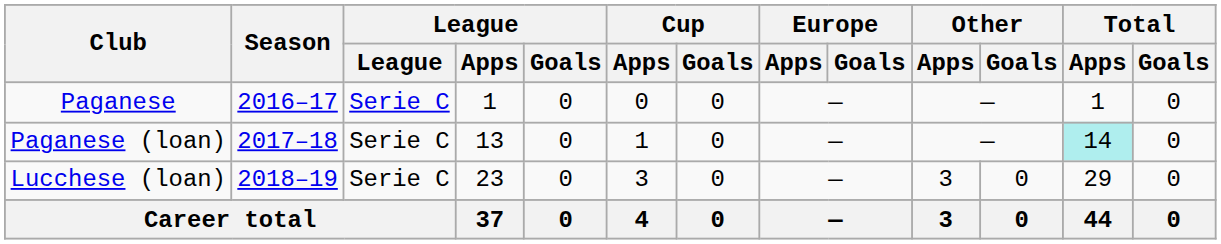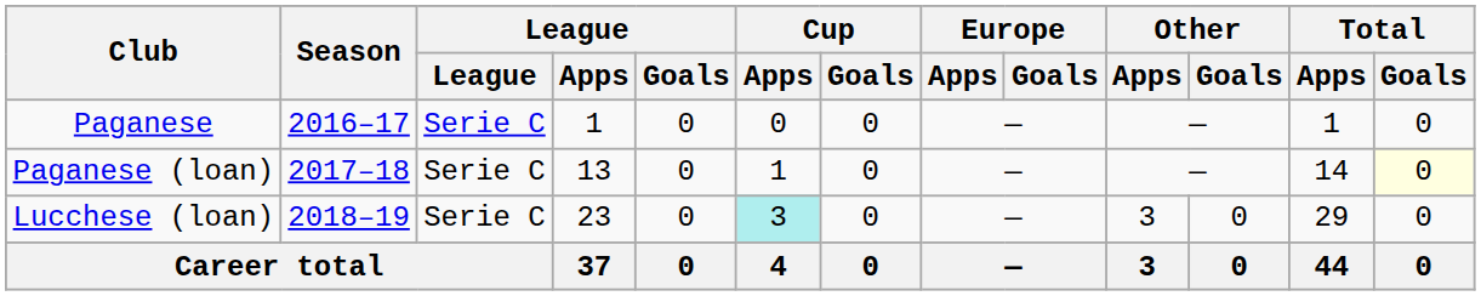Paganese (loan) | Total / Apps: paleturquoise background -> no background
Paganese (loan) | Total / Goals: no background -> lightyellow background
Lucchese (loan) | Cup / Apps: no background -> paleturquoise background
